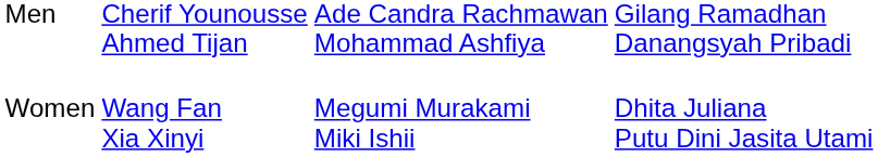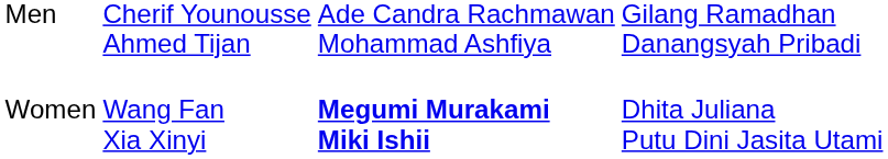Women | column 3: normal -> bold
